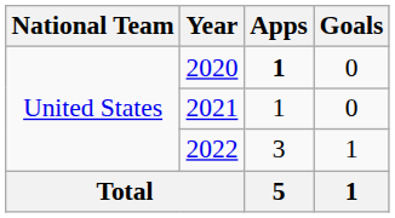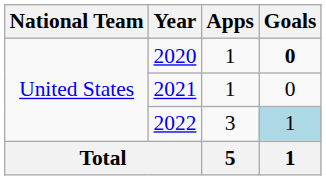2020 | Apps: bold -> normal
2020 | Goals: normal -> bold
2022 | Goals: no background -> lightblue background
